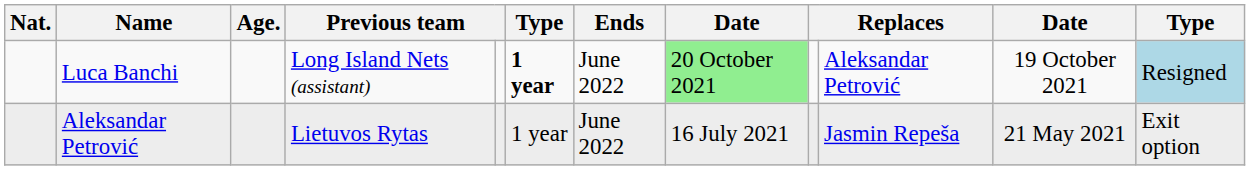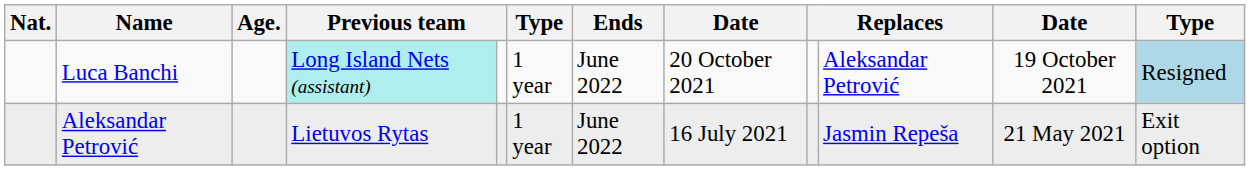Luca Banchi | column 4: no background -> paleturquoise background
Luca Banchi | column 6: bold -> normal
Luca Banchi | column 8: lightgreen background -> no background
